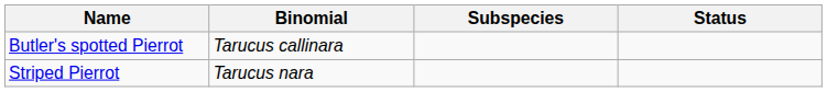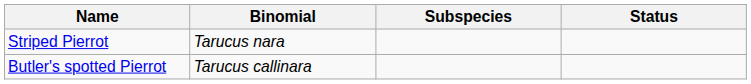rows swapped: Striped Pierrot <-> Butler's spotted Pierrot
